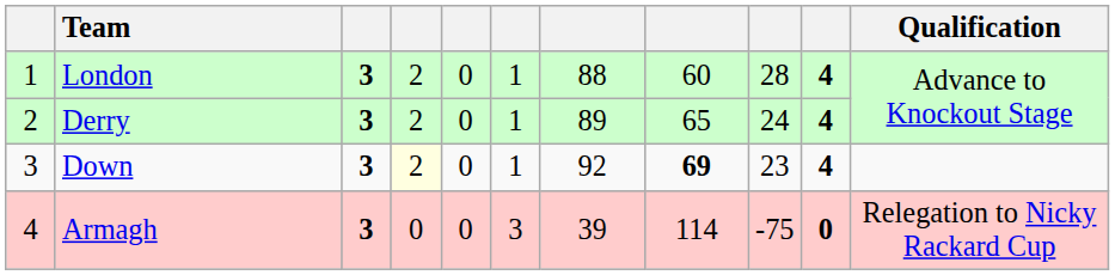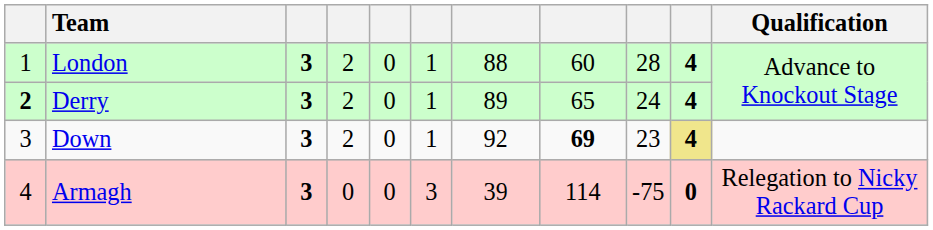Derry | column 1: normal -> bold
Down | column 4: lightyellow background -> no background
Down | column 10: no background -> khaki background
